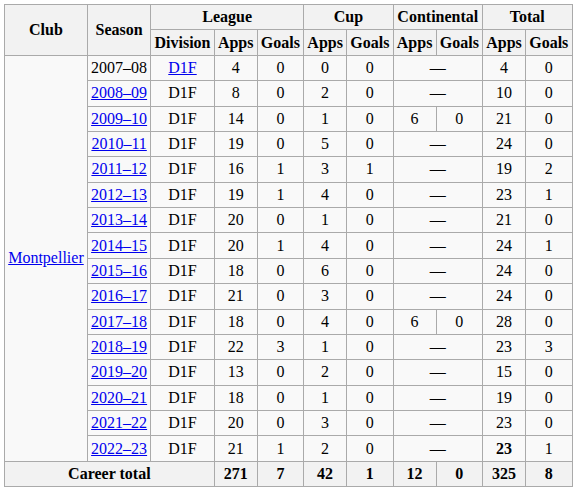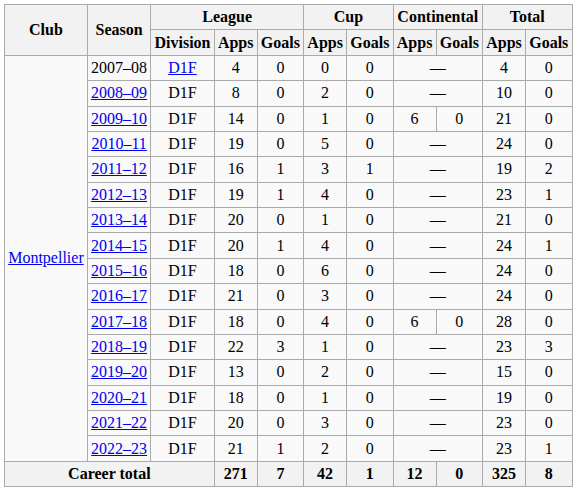2022–23 | Total / Apps: bold -> normal
